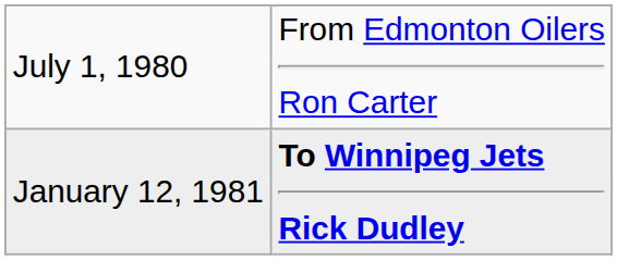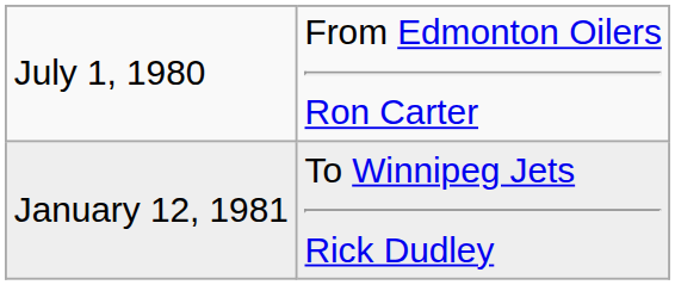January 12, 1981 | column 2: bold -> normal
